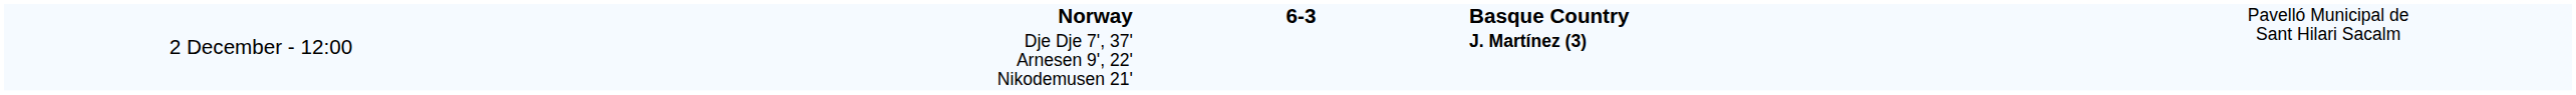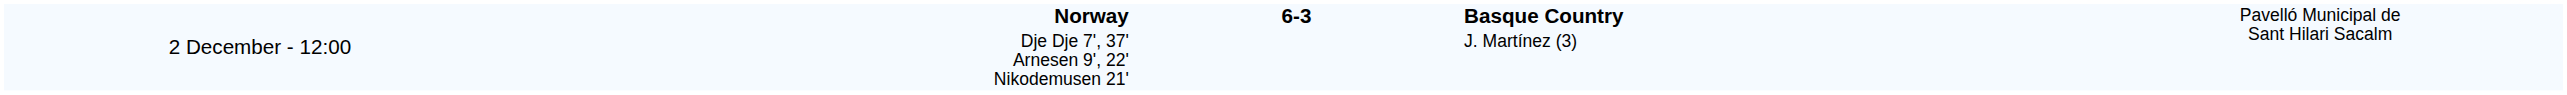Dje Dje 7', 37' Arnesen 9', 22' Nikodemusen 21' | column 4: bold -> normal
